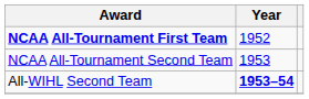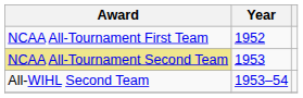row 2 | Award: bold -> normal
row 3 | Award: no background -> khaki background
row 4 | Year: bold -> normal
